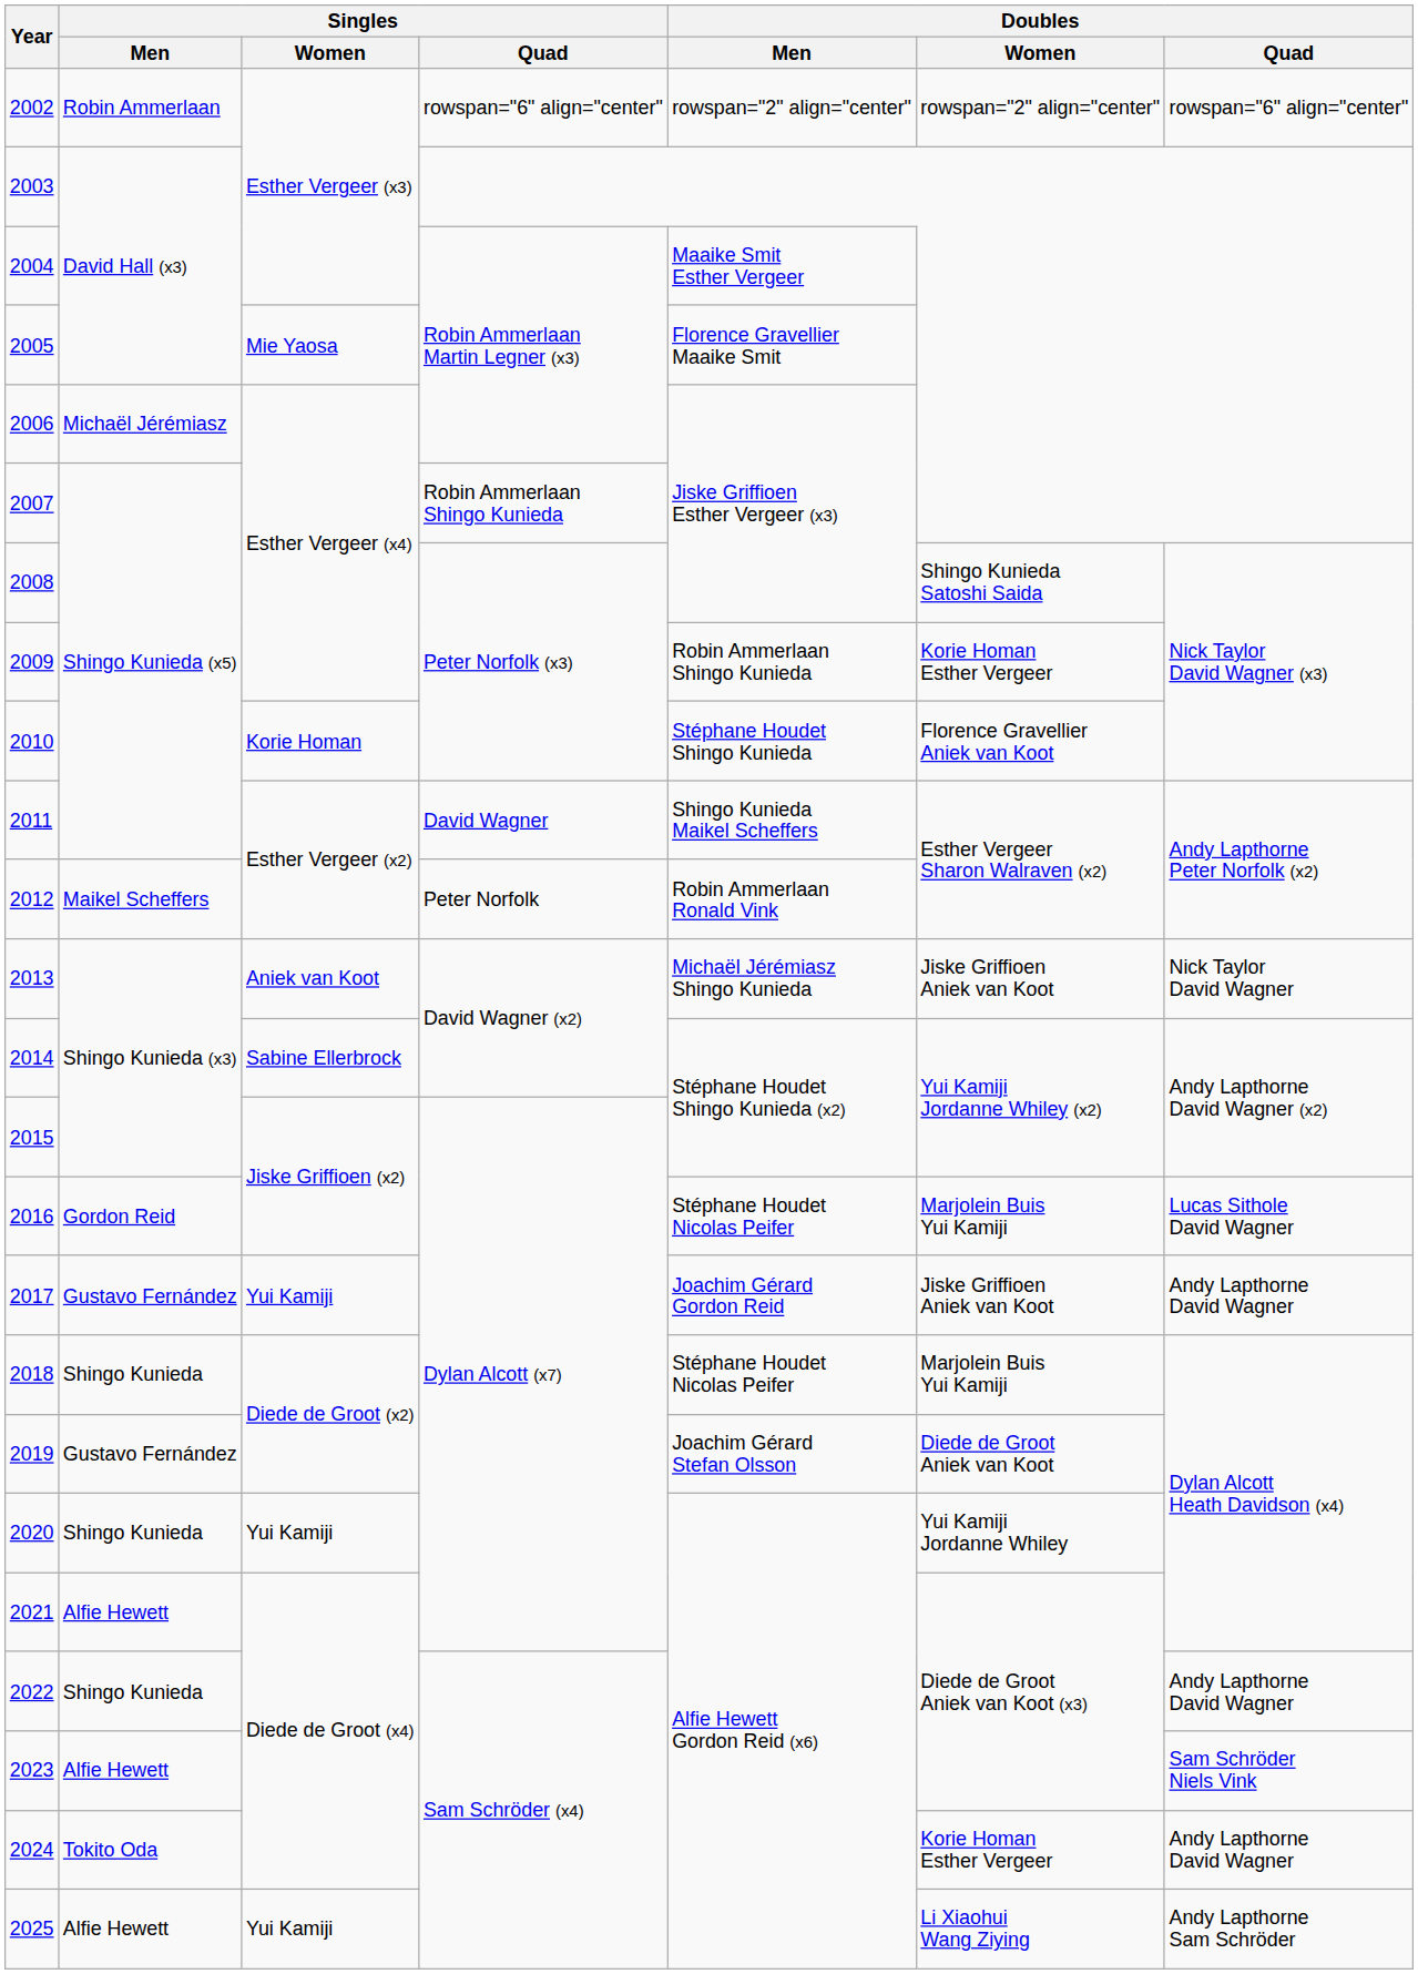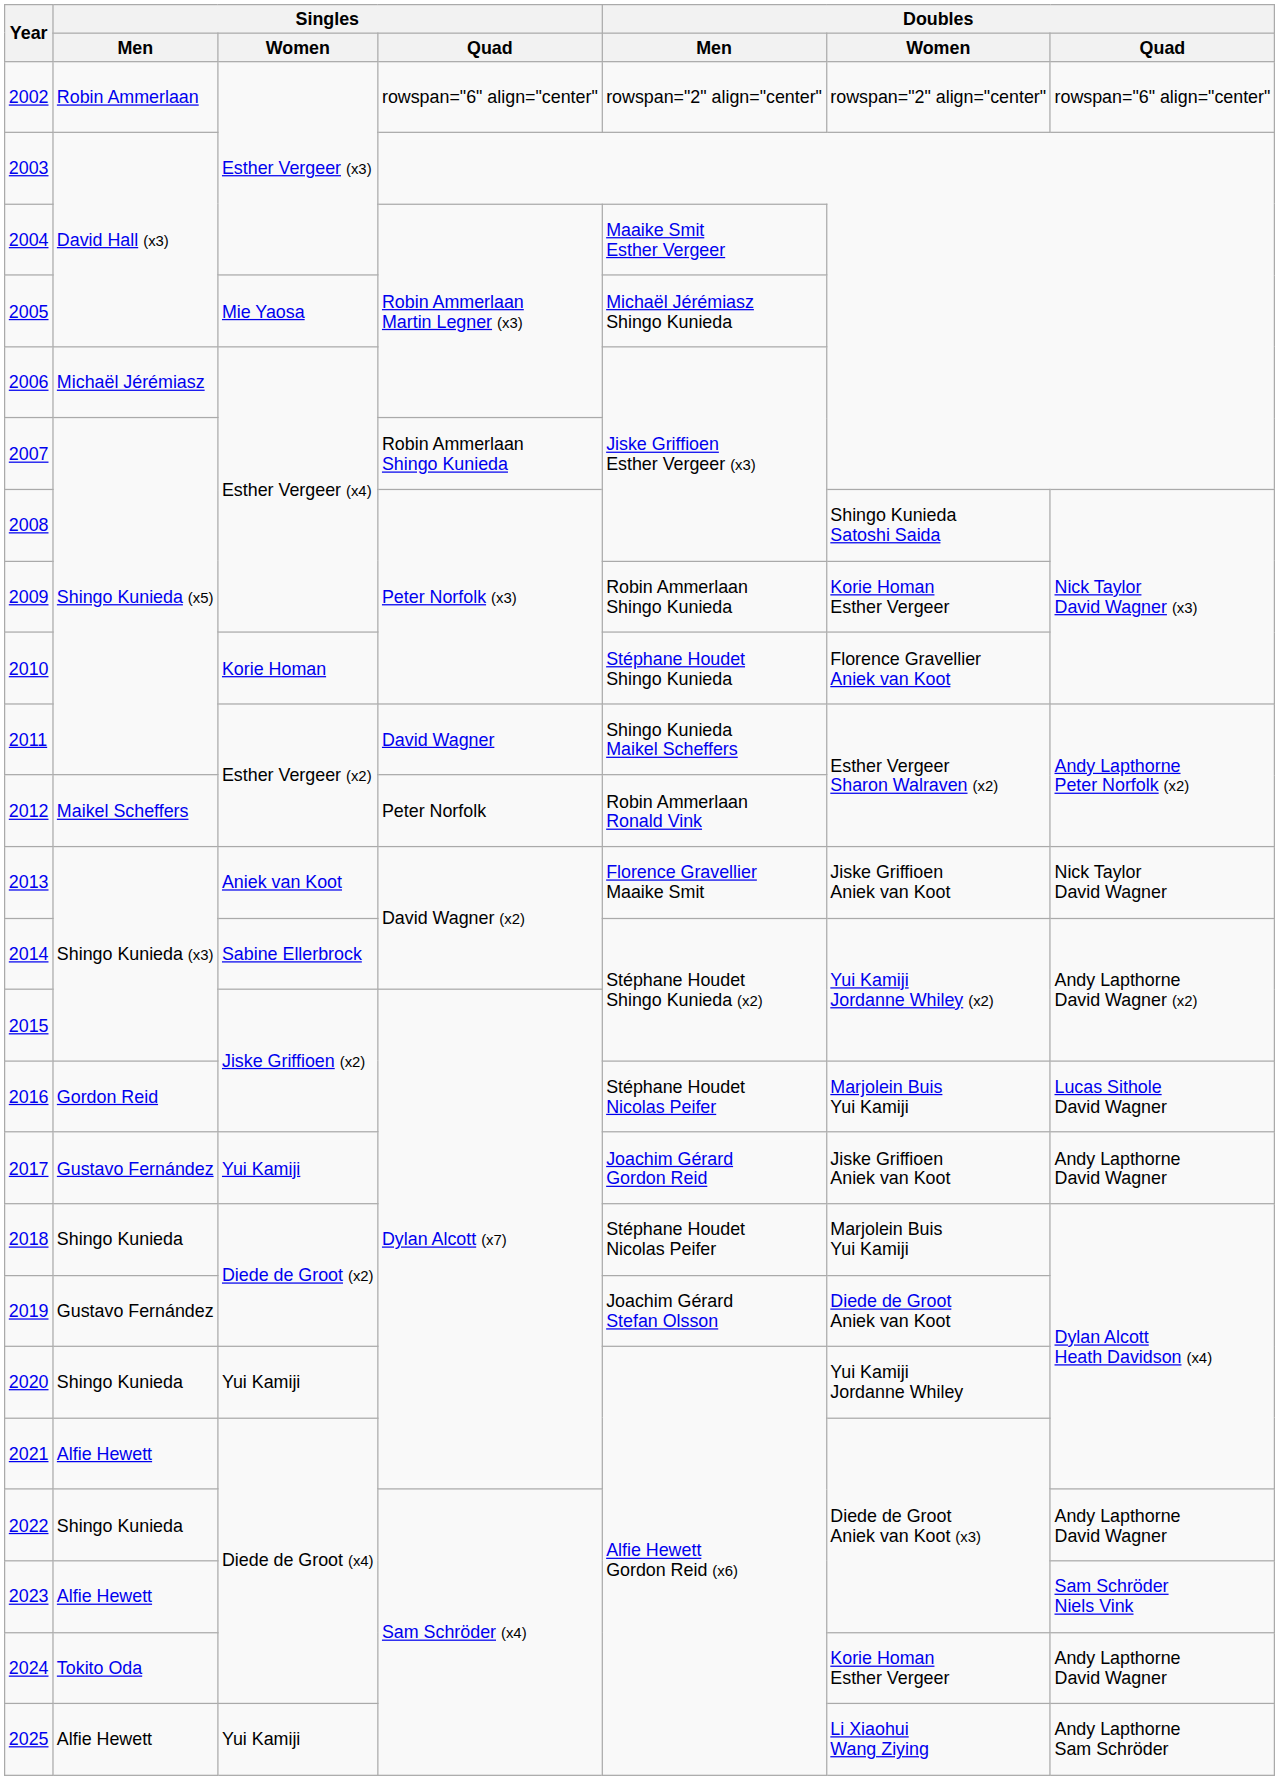2005 | Doubles / Men: Florence Gravellier Maaike Smit -> Michaël Jérémiasz Shingo Kunieda
2013 | Doubles / Men: Michaël Jérémiasz Shingo Kunieda -> Florence Gravellier Maaike Smit
